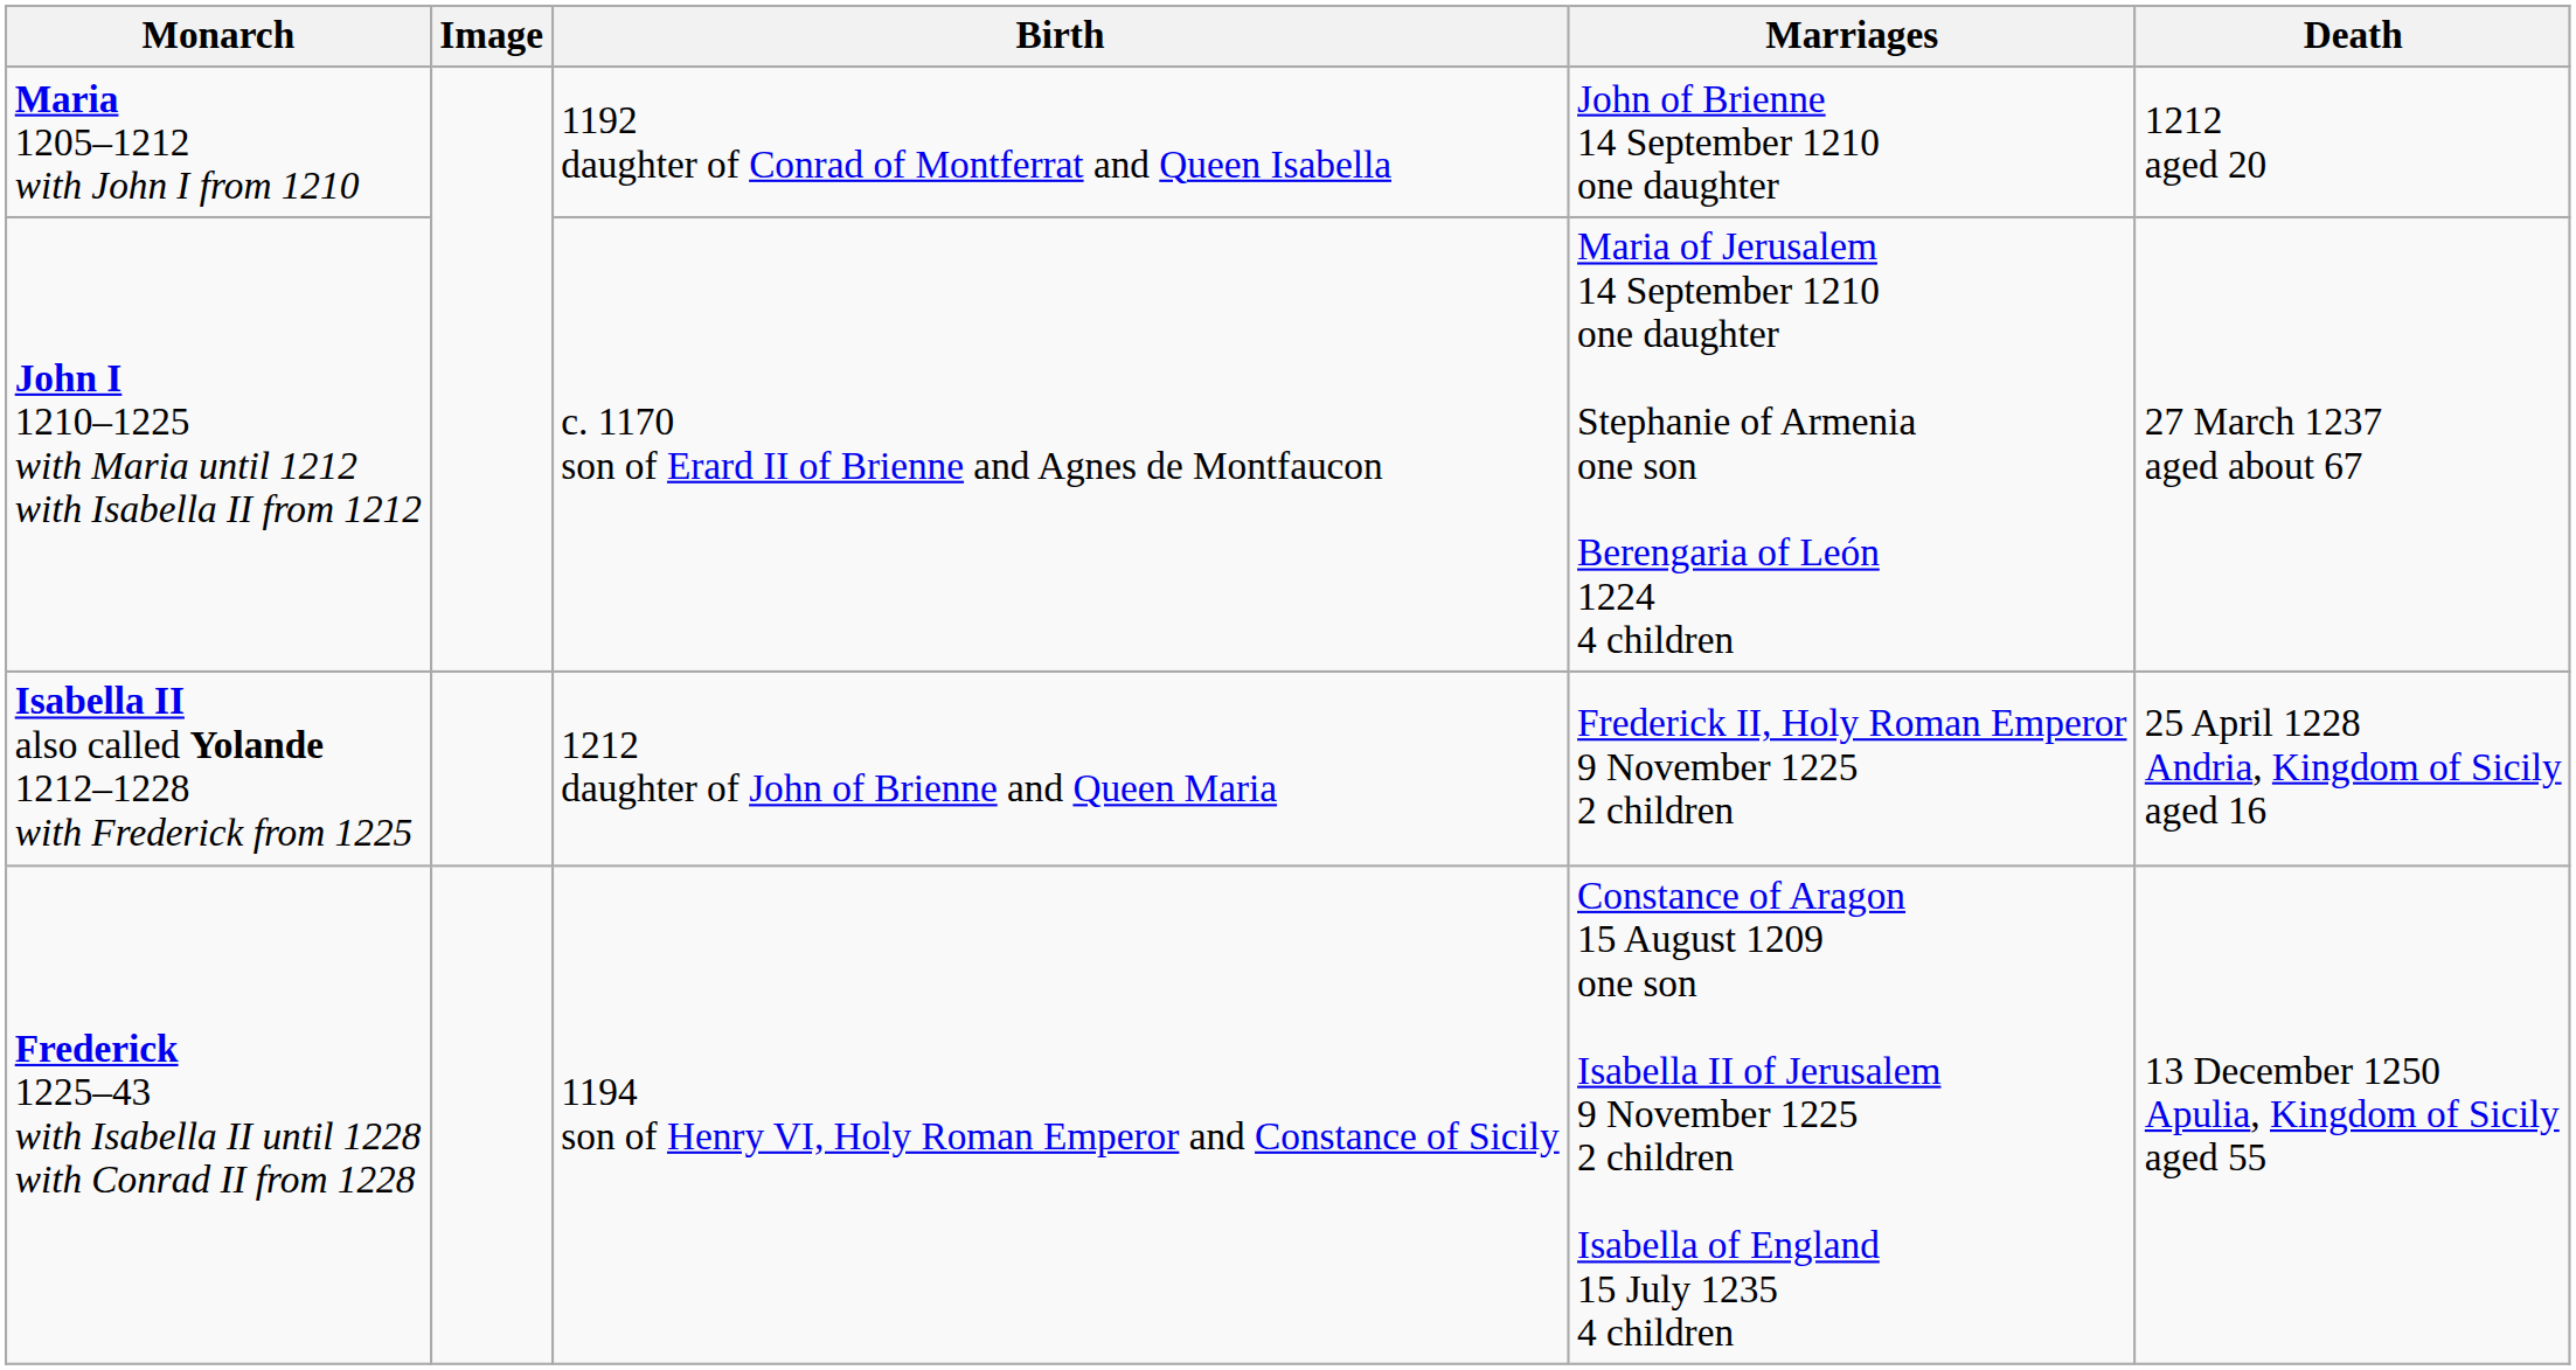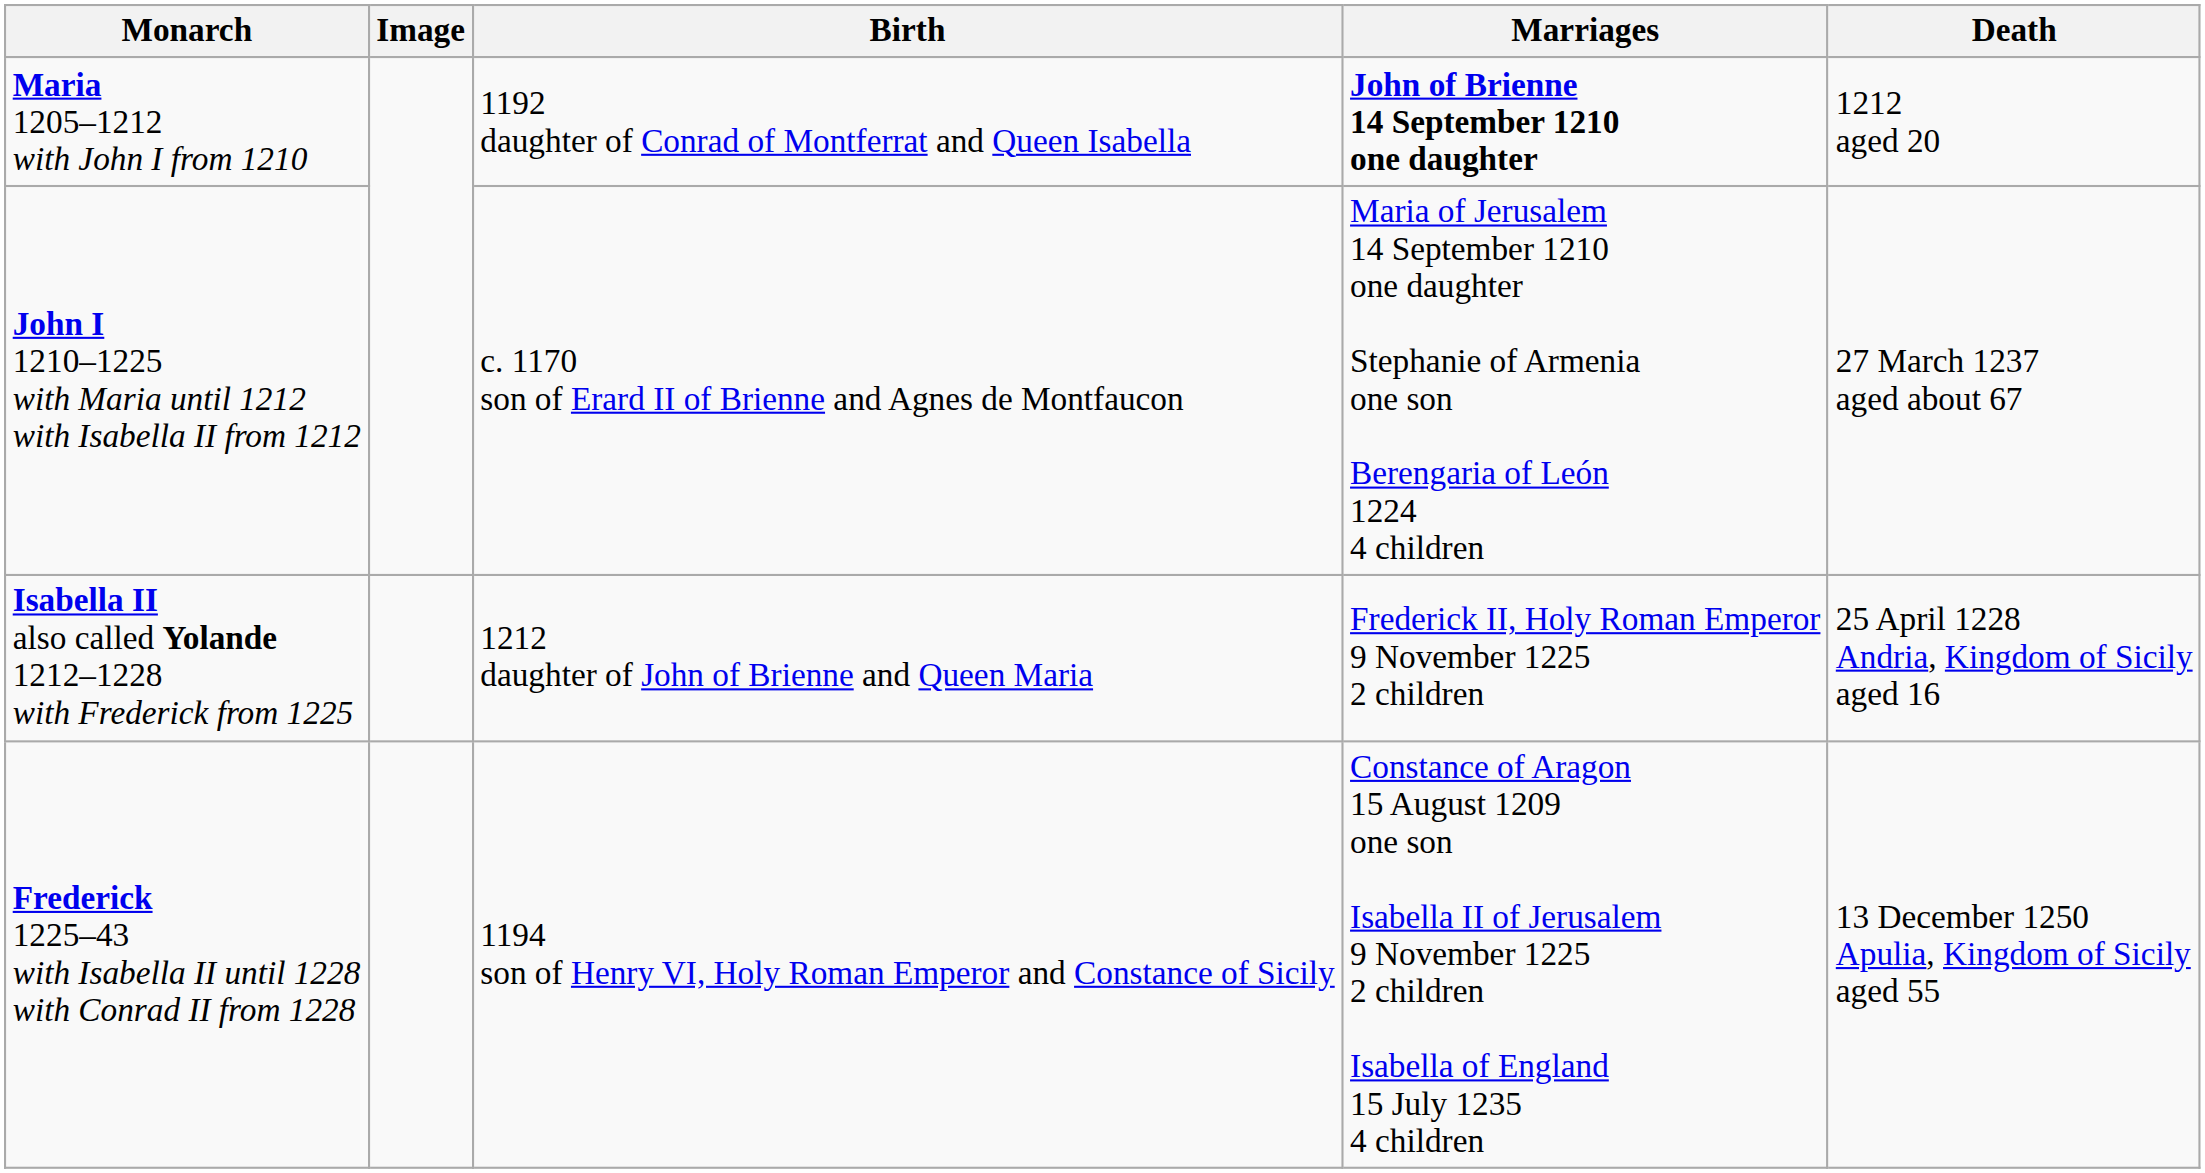Maria 1205–1212 with John I from 1210 | Marriages: normal -> bold
